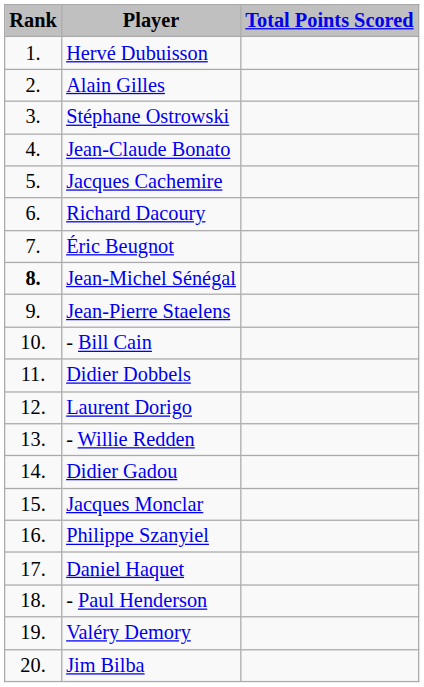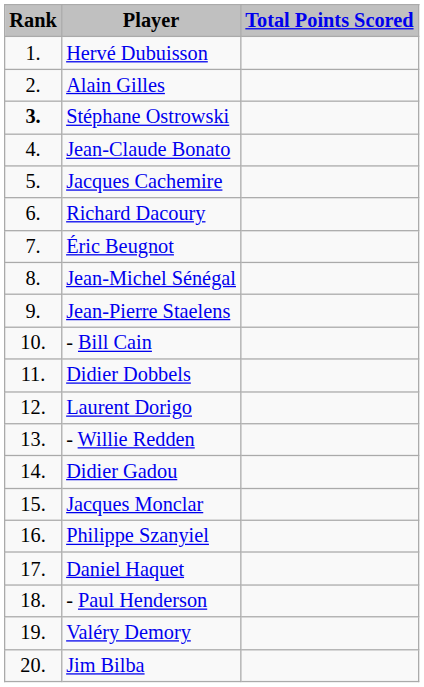Stéphane Ostrowski | Rank: normal -> bold
Jean-Michel Sénégal | Rank: bold -> normal
